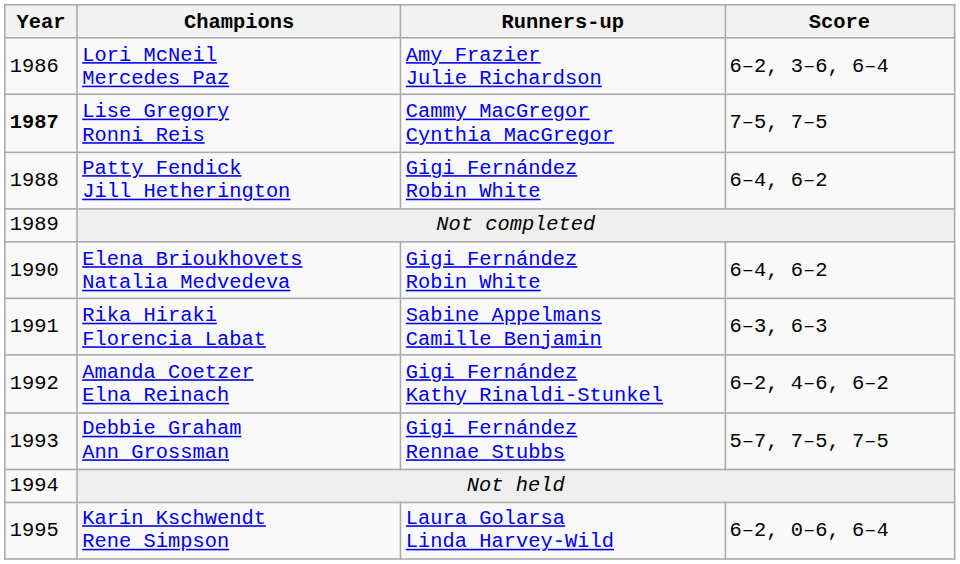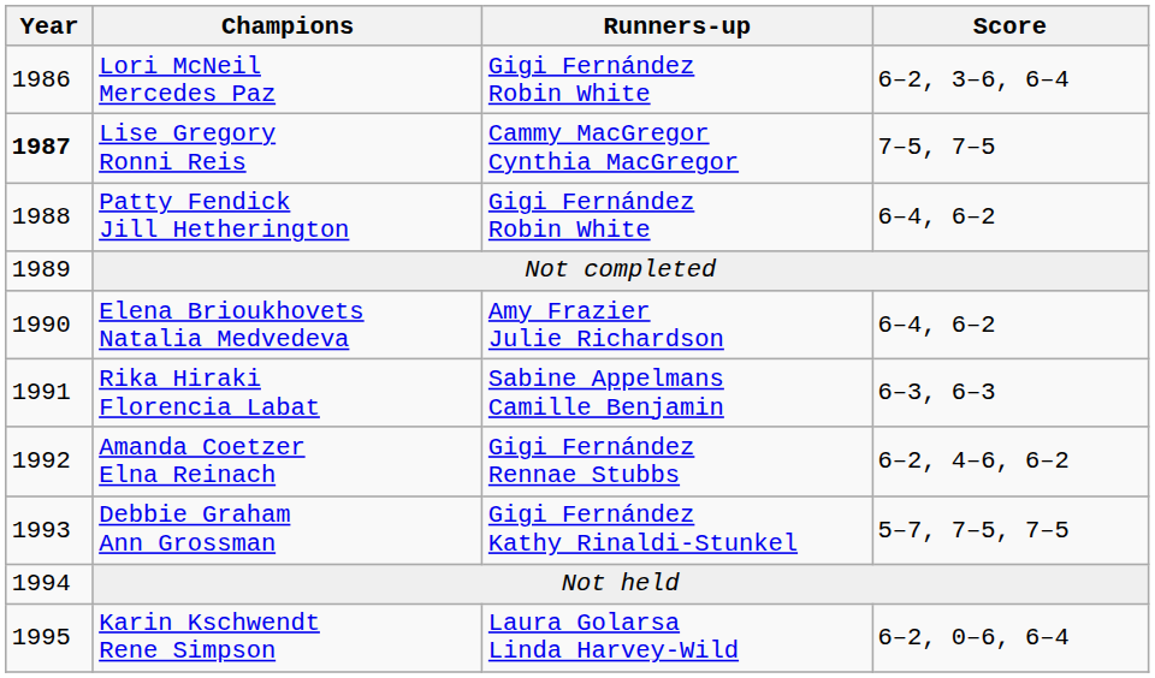Lori McNeil Mercedes Paz | Runners-up: Amy Frazier Julie Richardson -> Gigi Fernández Robin White
Elena Brioukhovets Natalia Medvedeva | Runners-up: Gigi Fernández Robin White -> Amy Frazier Julie Richardson
Amanda Coetzer Elna Reinach | Runners-up: Gigi Fernández Kathy Rinaldi-Stunkel -> Gigi Fernández Rennae Stubbs
Debbie Graham Ann Grossman | Runners-up: Gigi Fernández Rennae Stubbs -> Gigi Fernández Kathy Rinaldi-Stunkel
